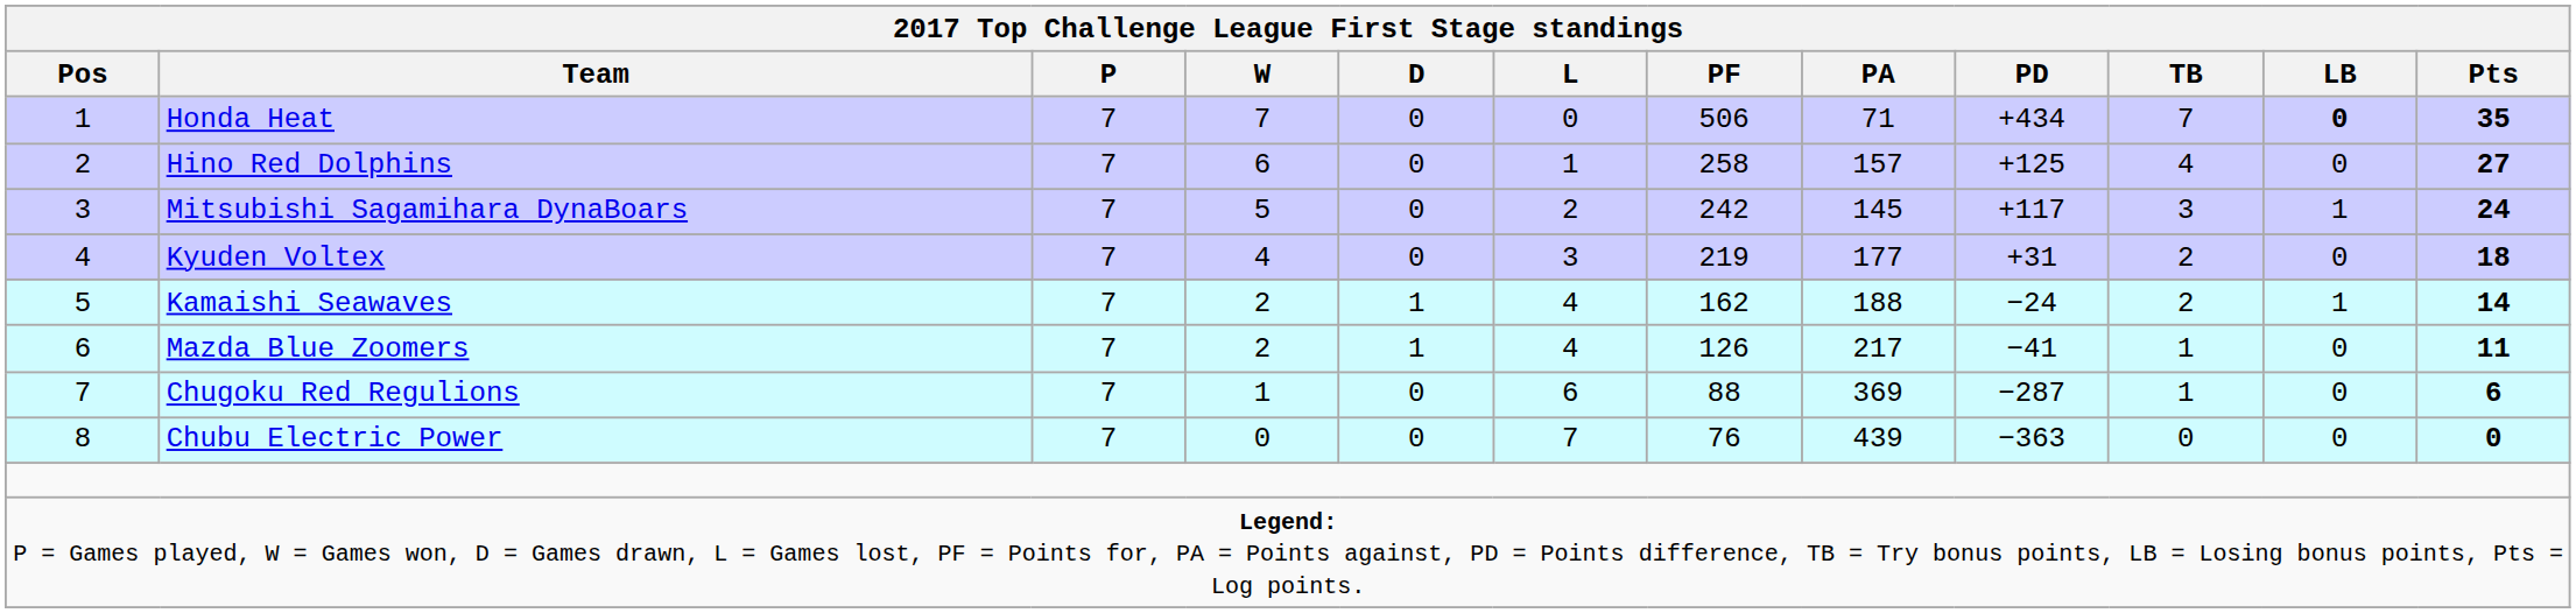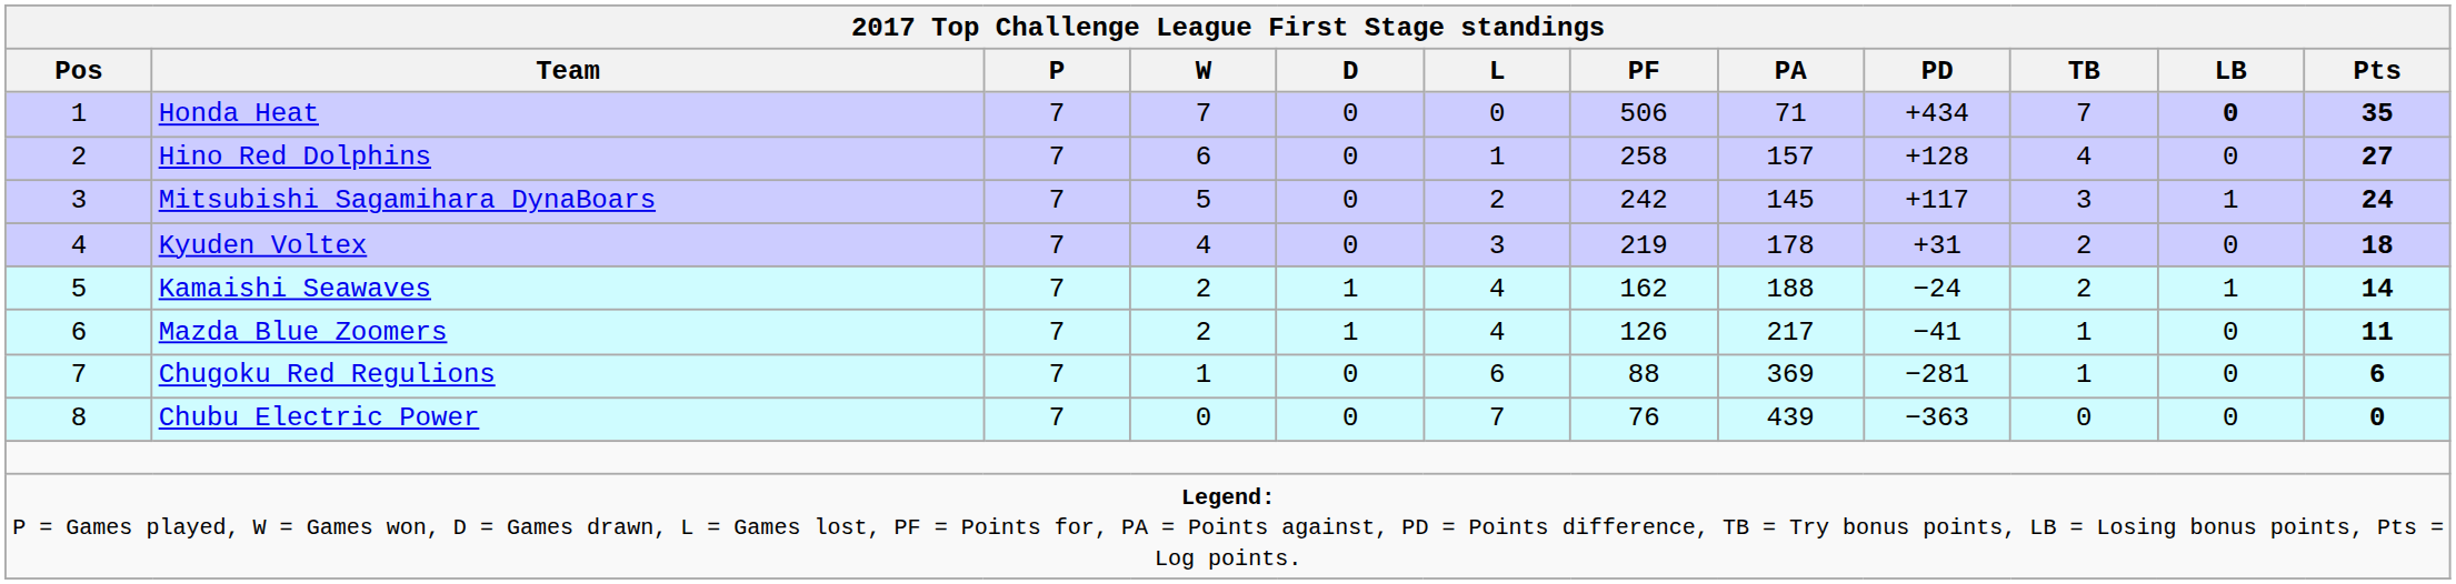Hino Red Dolphins | PD: +125 -> +128
Kyuden Voltex | PA: 177 -> 178
Chugoku Red Regulions | PD: −287 -> −281
